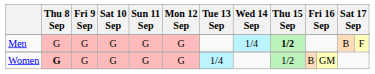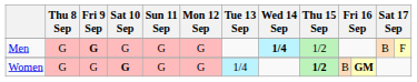Men | Fri 9 Sep: normal -> bold
Men | Wed 14 Sep: normal -> bold
Men | Thu 15 Sep: bold -> normal
Women | Thu 8 Sep: bold -> normal
Women | Sat 10 Sep: normal -> bold
Women | Thu 15 Sep: normal -> bold
Women | column 11: normal -> bold
